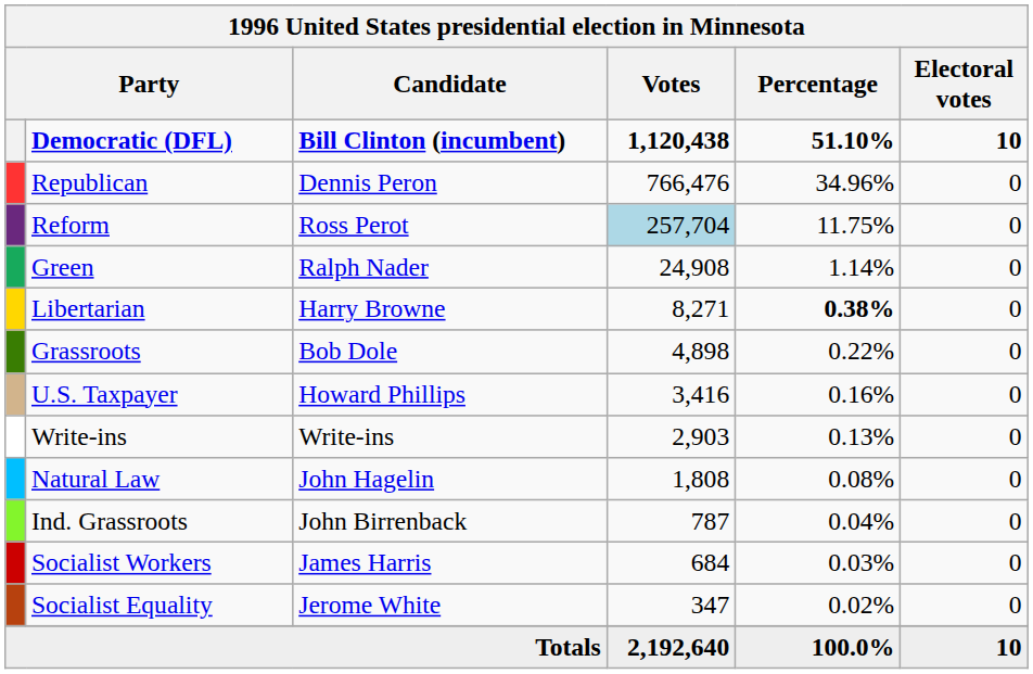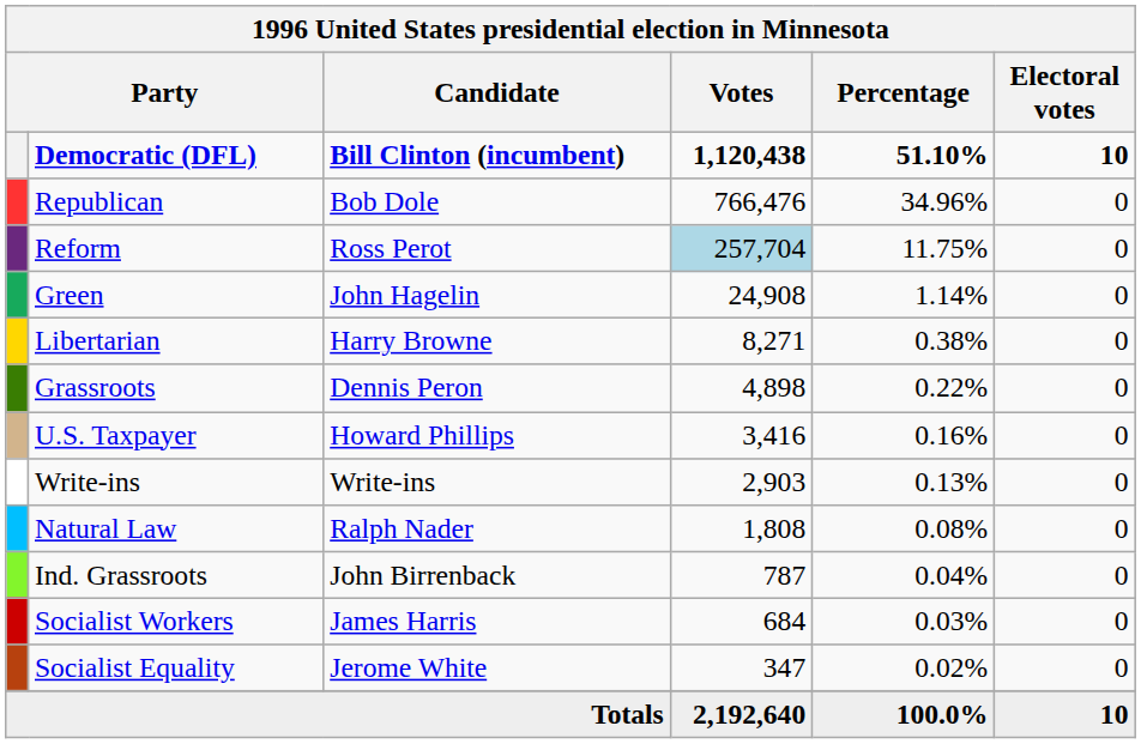Republican | Candidate: Dennis Peron -> Bob Dole
Green | Candidate: Ralph Nader -> John Hagelin
Libertarian | Percentage: bold -> normal
Grassroots | Candidate: Bob Dole -> Dennis Peron
Natural Law | Candidate: John Hagelin -> Ralph Nader
